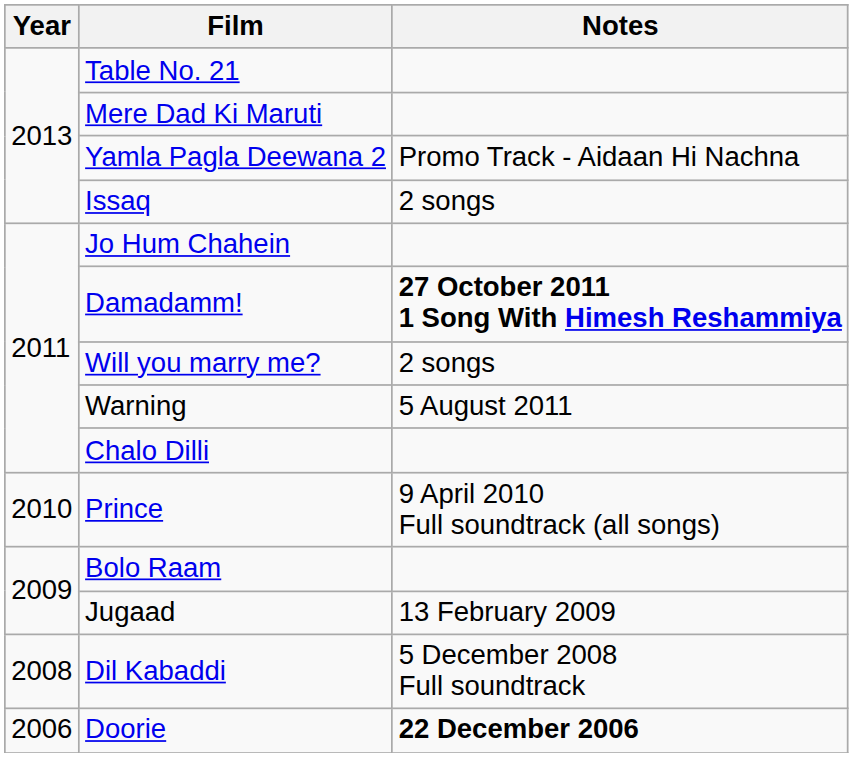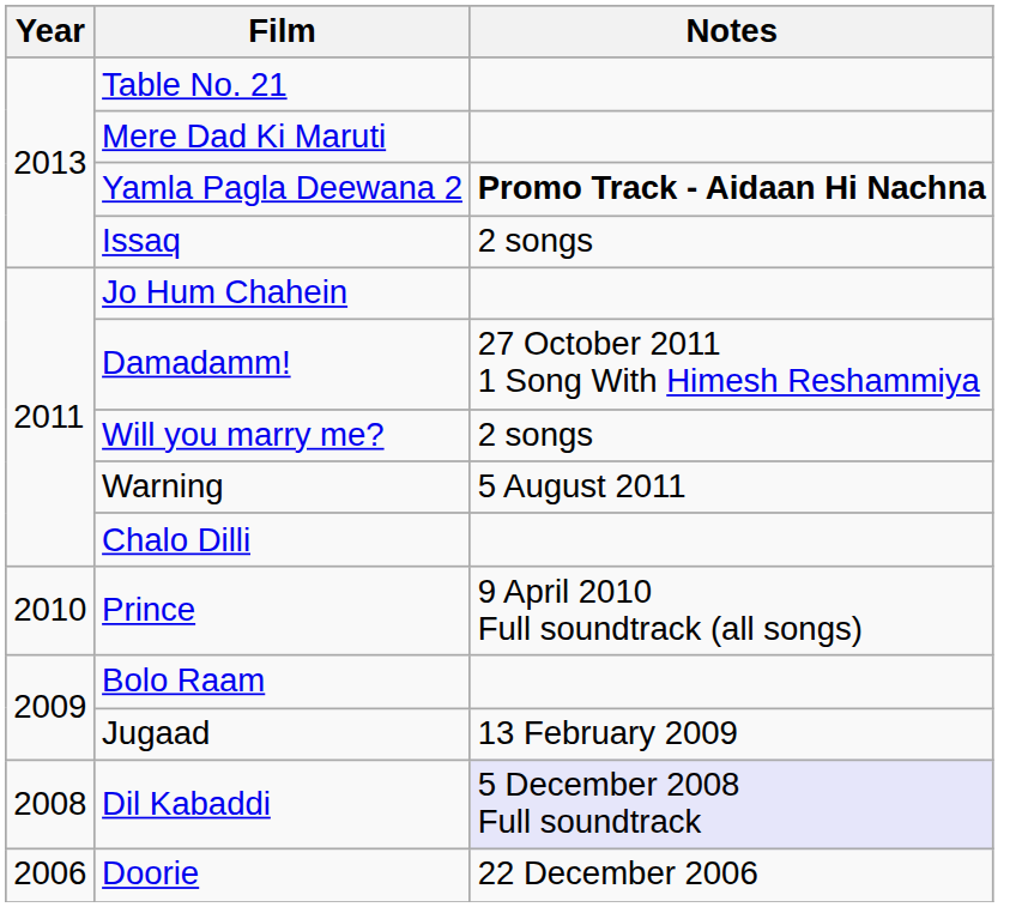Yamla Pagla Deewana 2 | Notes: normal -> bold
Damadamm! | Notes: bold -> normal
Dil Kabaddi | Notes: no background -> lavender background
Doorie | Notes: bold -> normal
